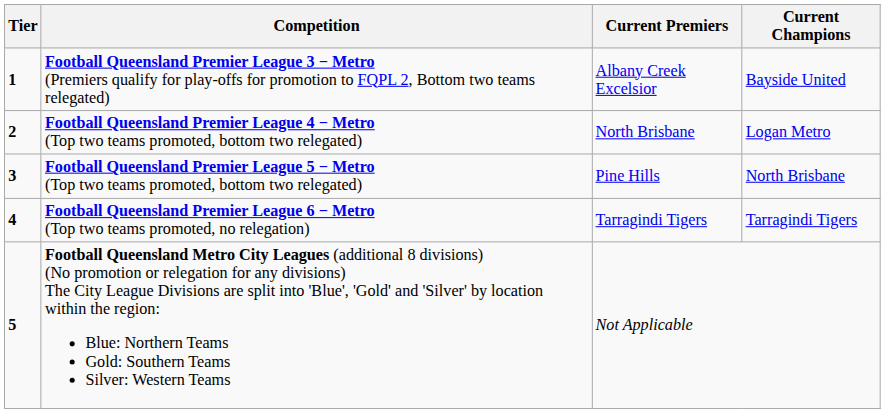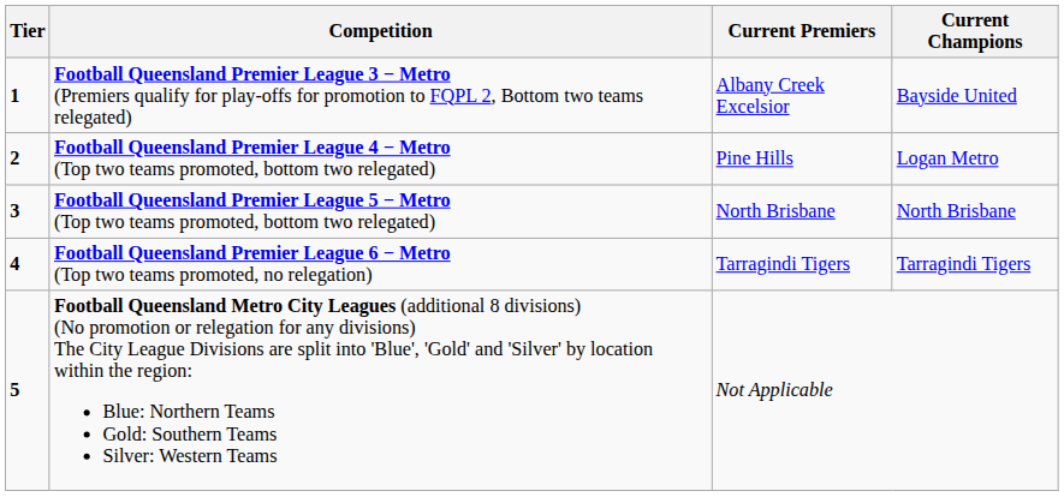row 3 | Current Premiers: North Brisbane -> Pine Hills
row 4 | Current Premiers: Pine Hills -> North Brisbane
